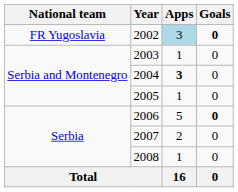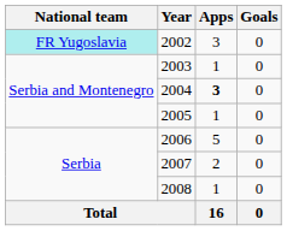2002 | National team: no background -> paleturquoise background
2002 | Apps: lightblue background -> no background
2002 | Goals: bold -> normal
2006 | Goals: bold -> normal
